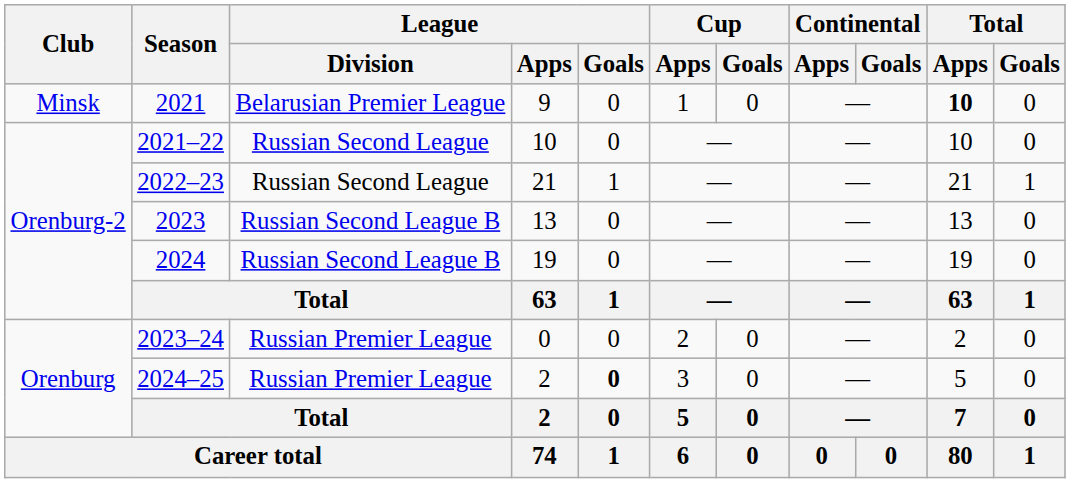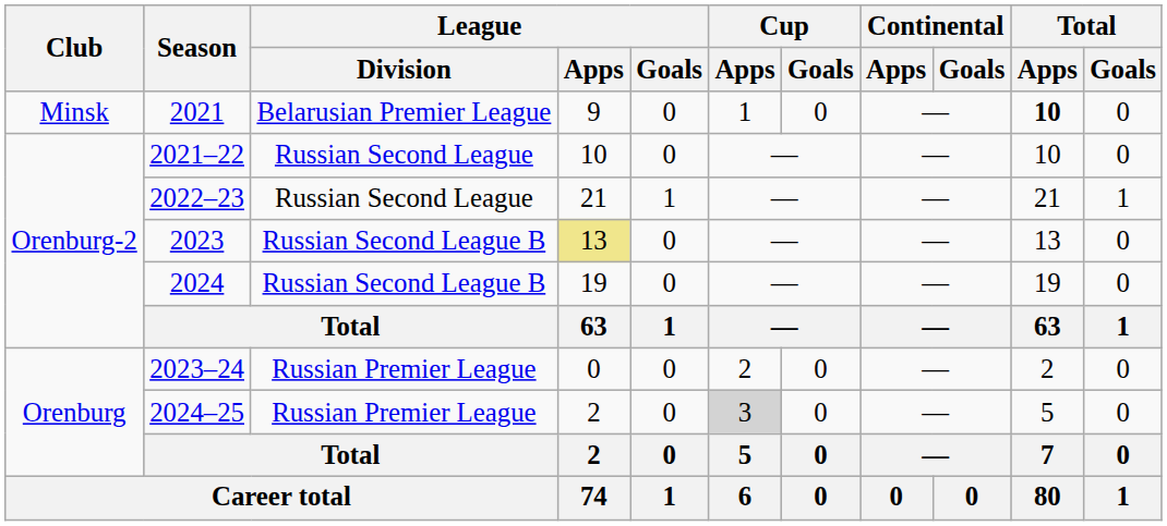2023 | League / Apps: no background -> khaki background
2024–25 | League / Goals: bold -> normal
2024–25 | Cup / Apps: no background -> lightgrey background
